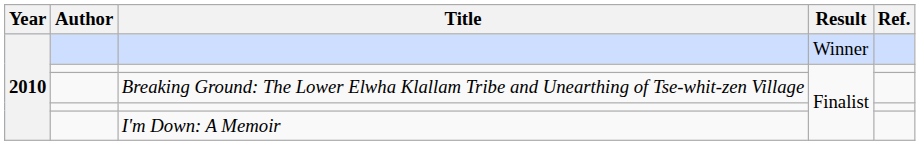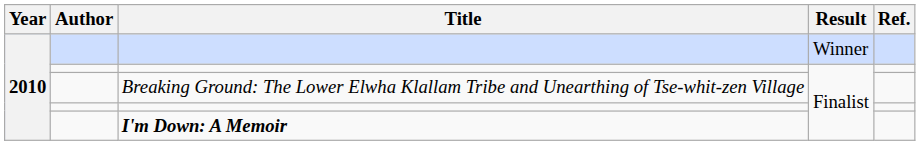I'm Down: A Memoir | Title: normal -> bold
